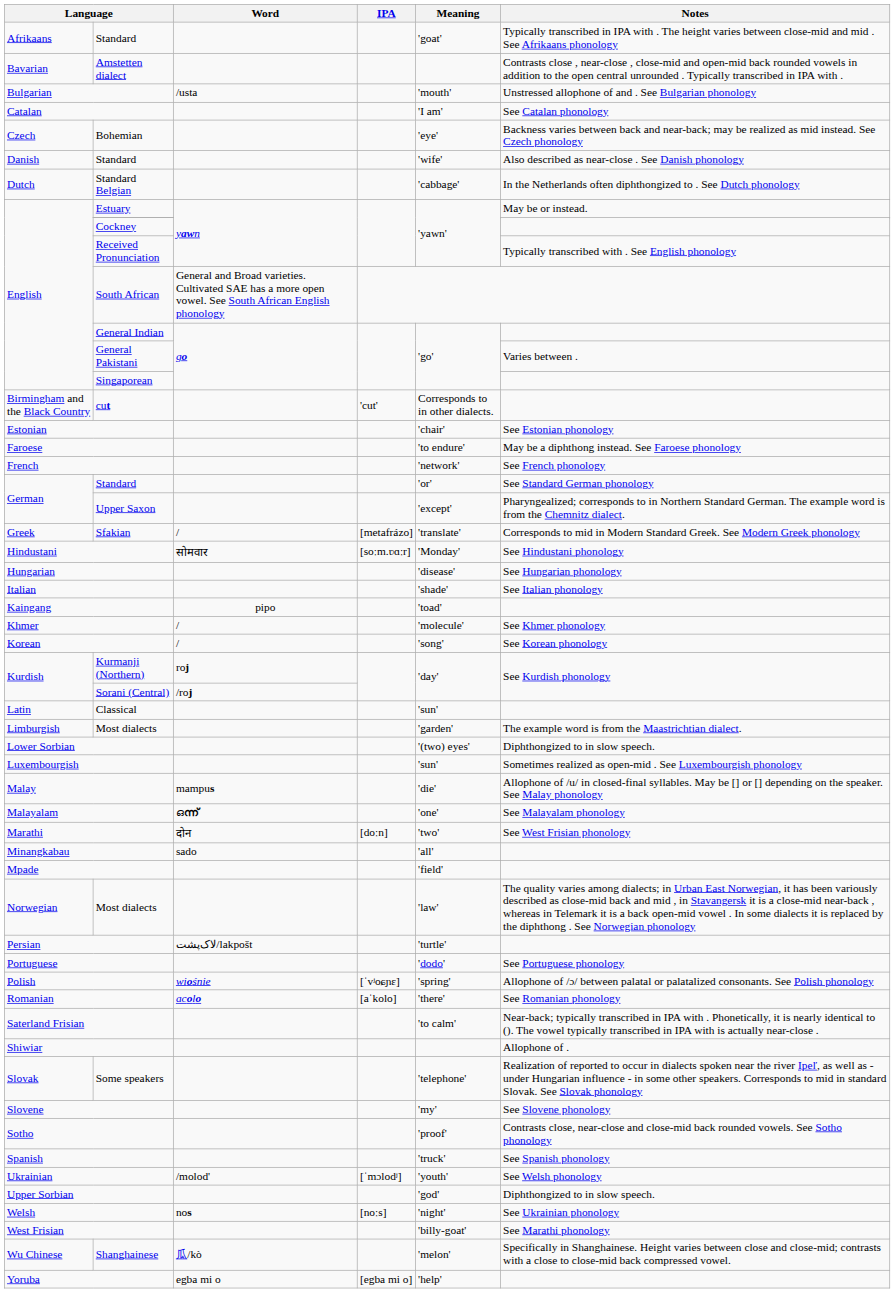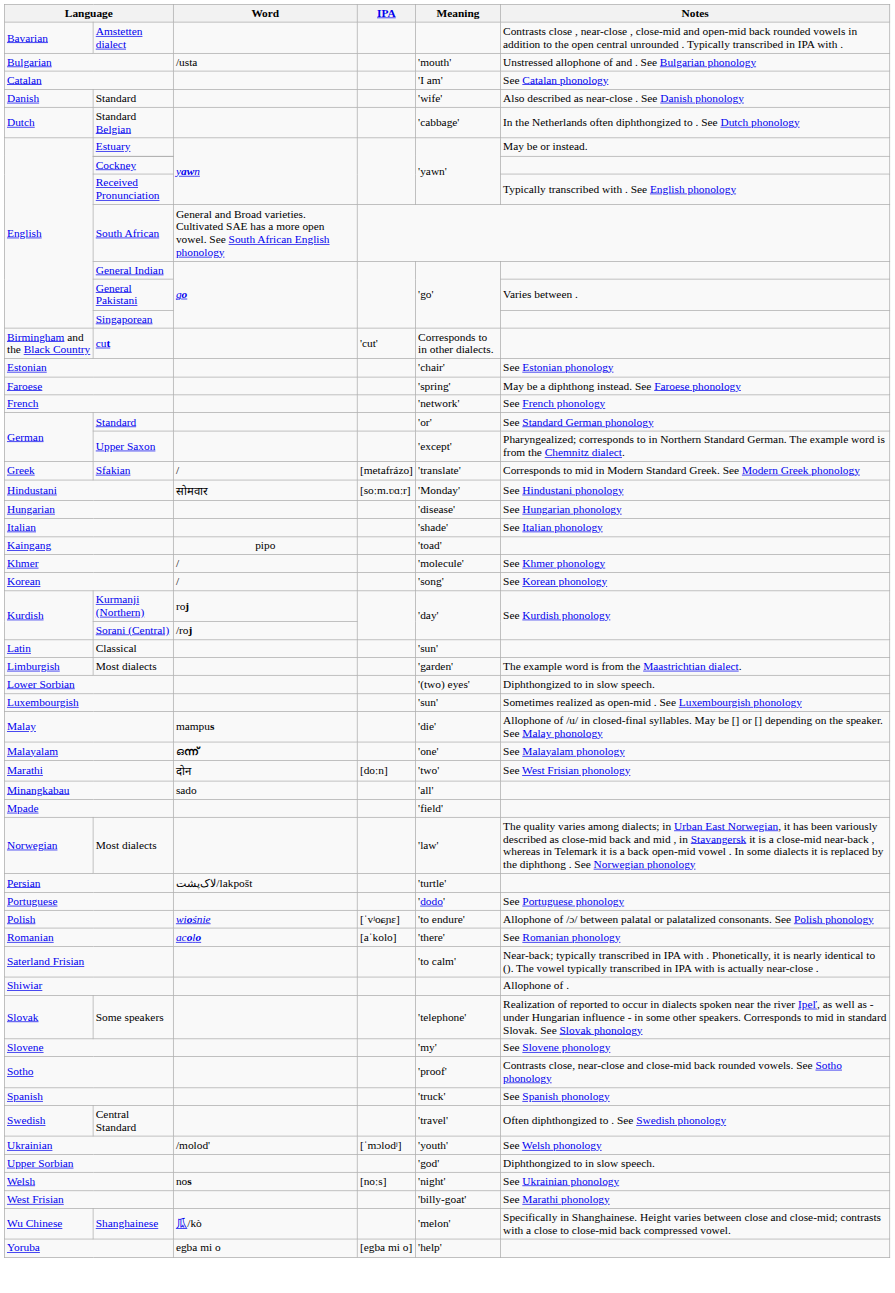- row: Afrikaans | Standard | 'goat' | Typically transcribed in IPA with . The height varies between close-mid and mid . See Afrikaans phonology
- row: Czech | Bohemian | 'eye' | Backness varies between back and near-back; may be realized as mid instead. See Czech phonology
Faroese | Meaning: 'to endure' -> 'spring'
Polish | Meaning: 'spring' -> 'to endure'
+ row: Swedish | Central Standard | 'travel' | Often diphthongized to . See Swedish phonology
